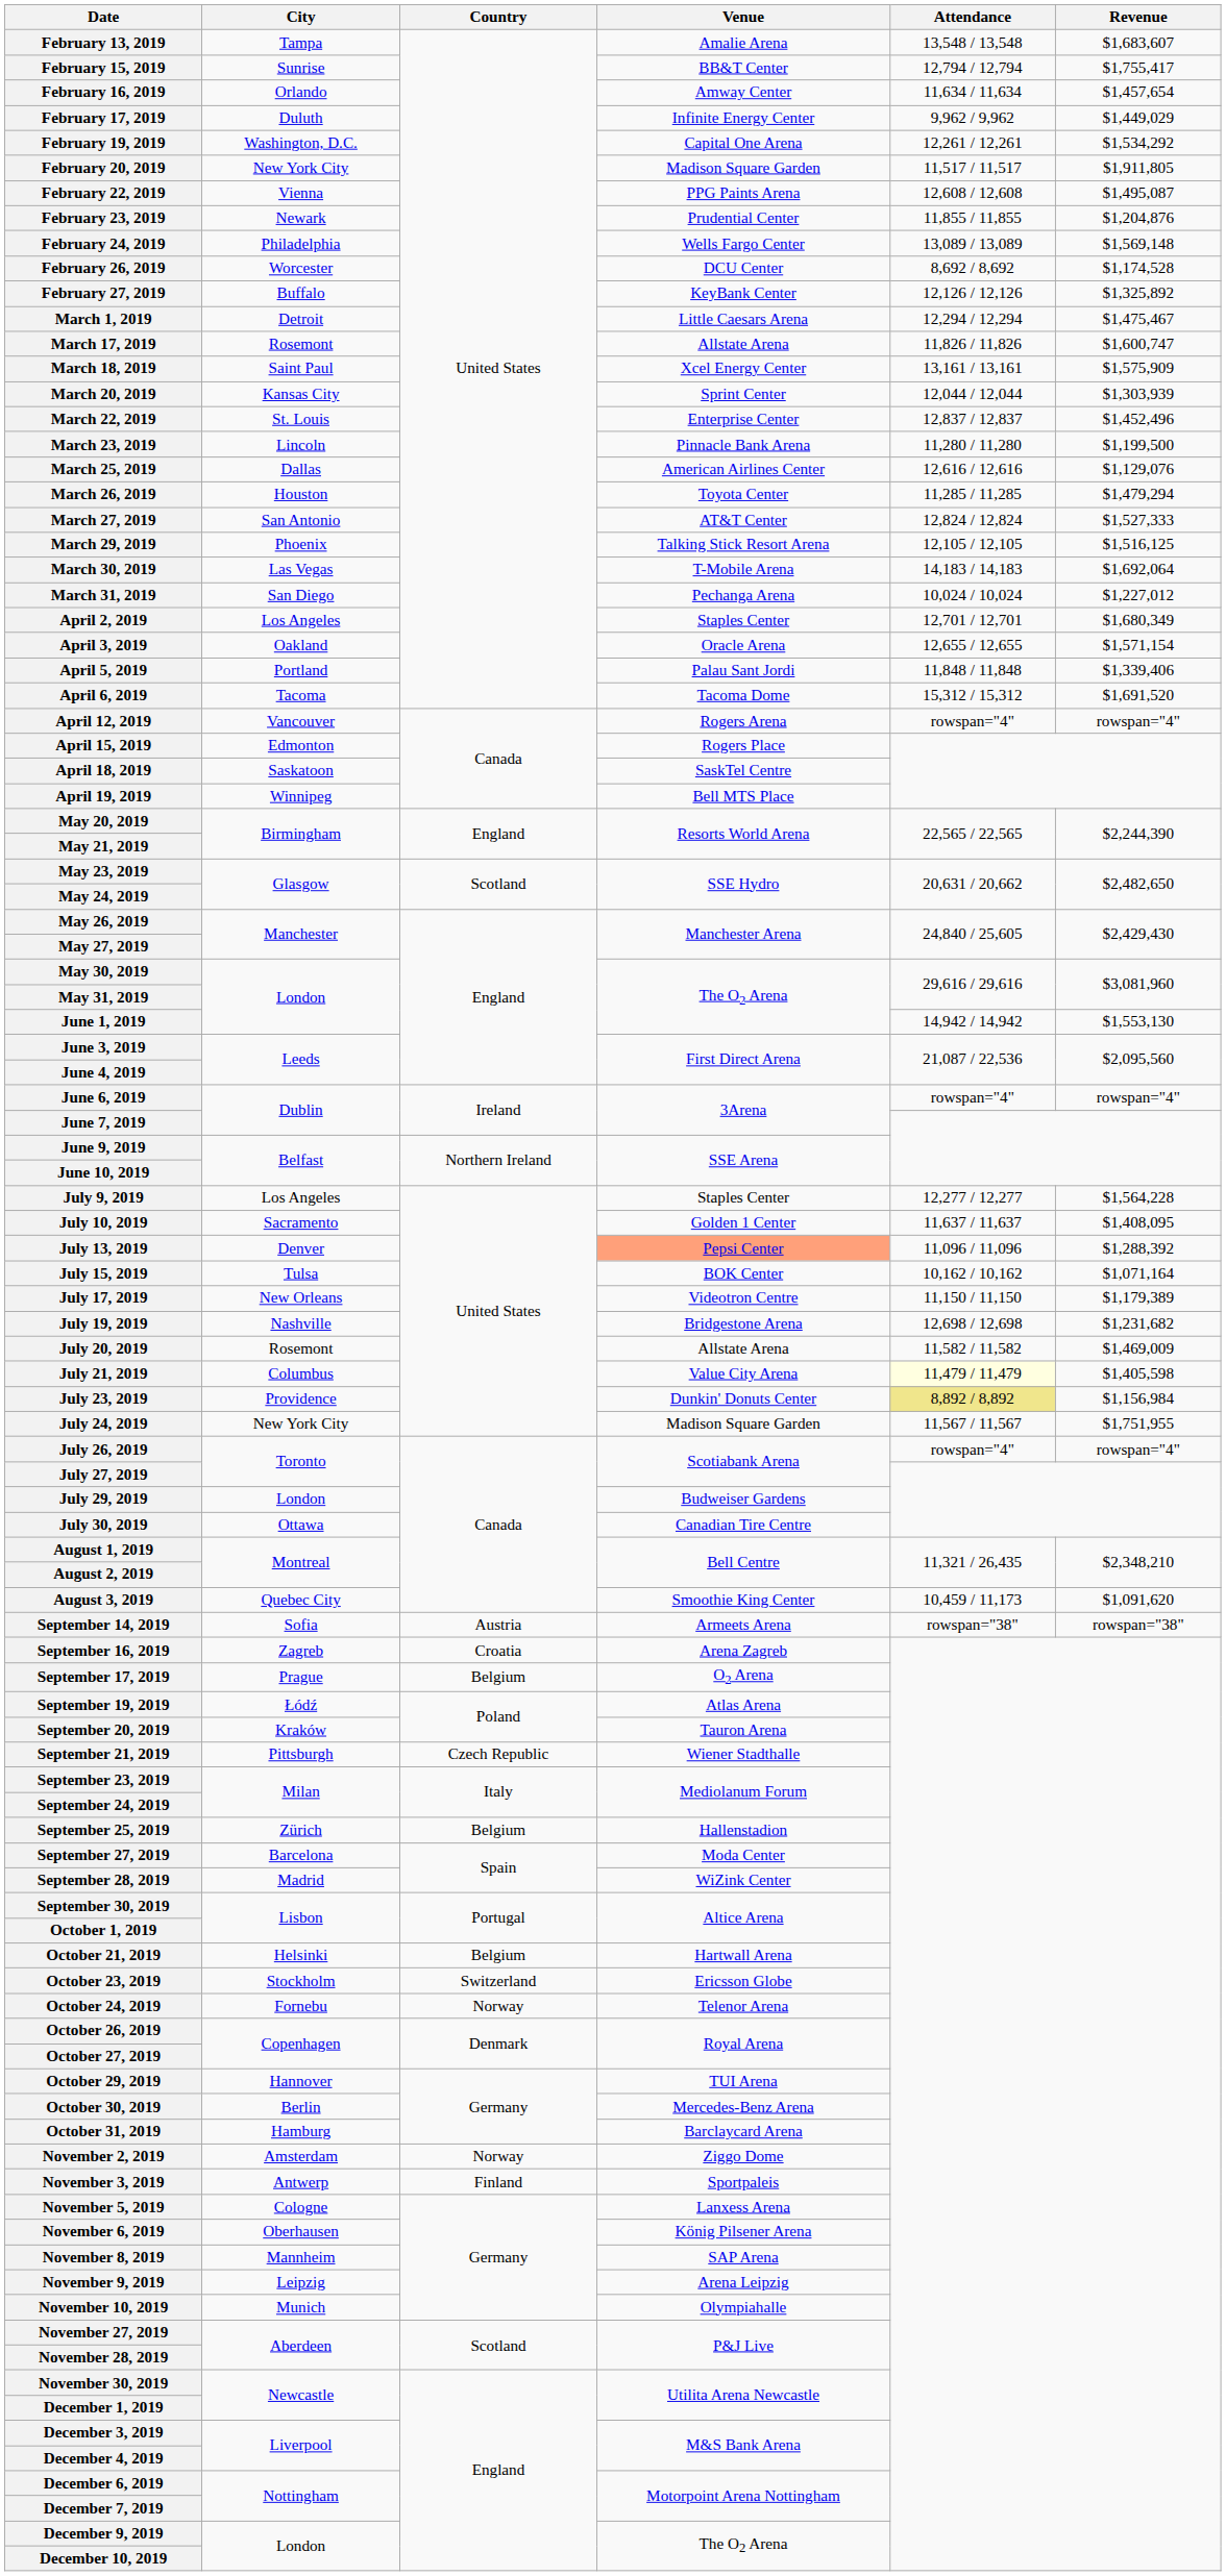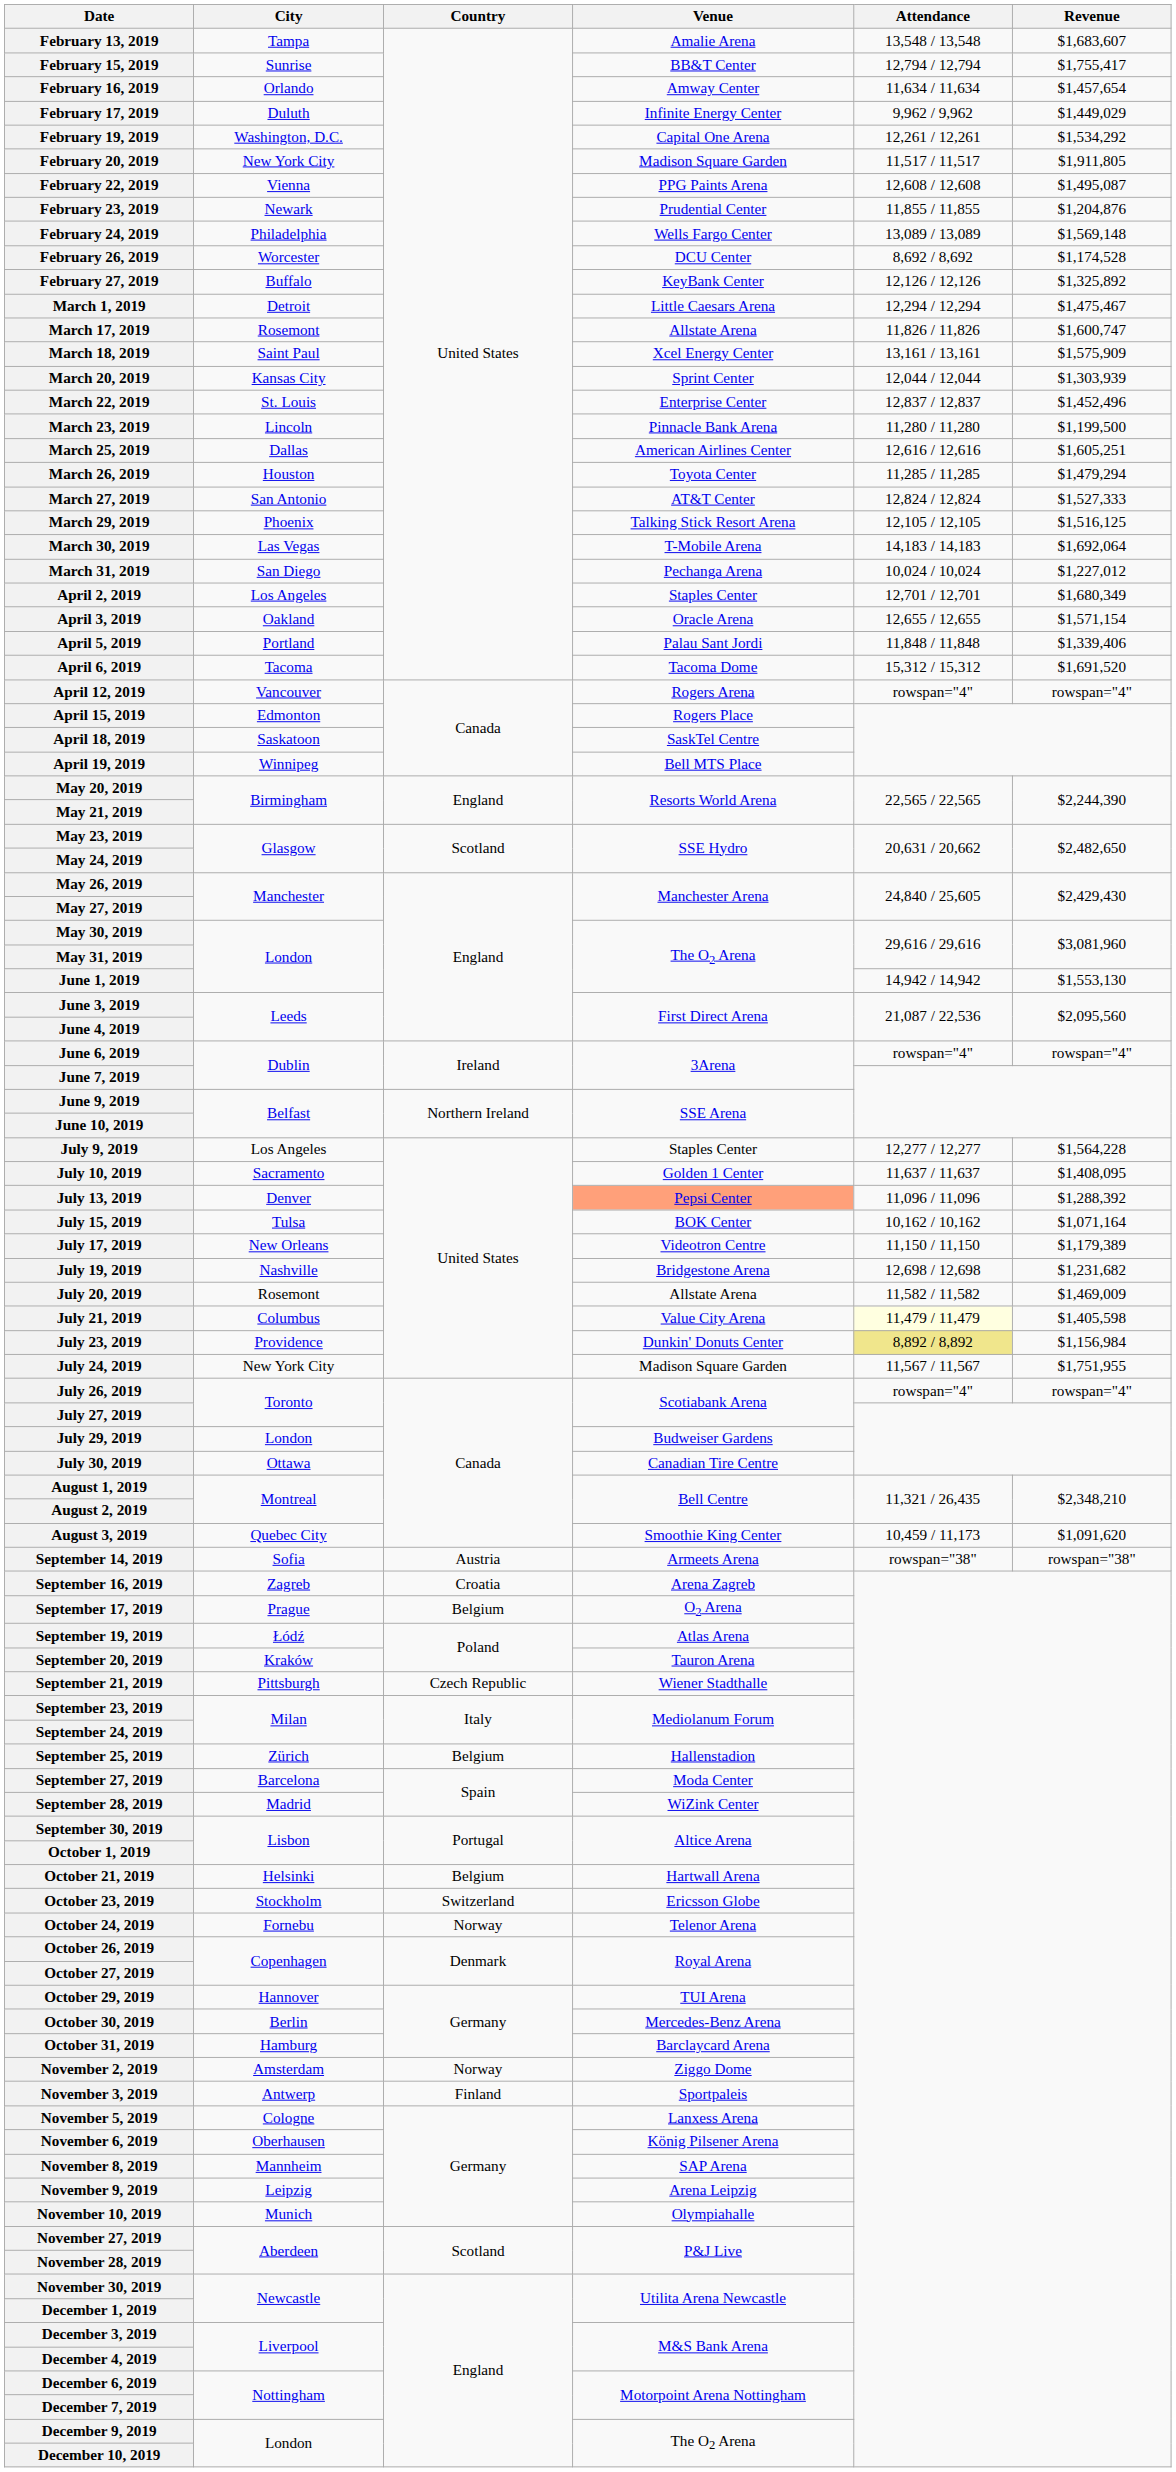March 25, 2019 | Revenue: $1,129,076 -> $1,605,251
